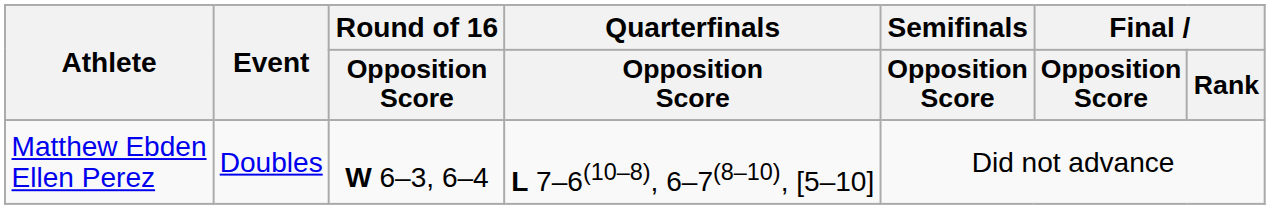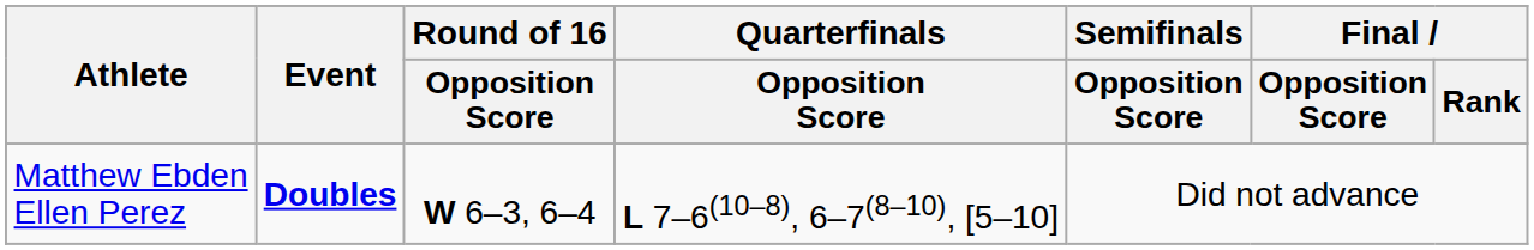Matthew Ebden Ellen Perez | Event: normal -> bold
